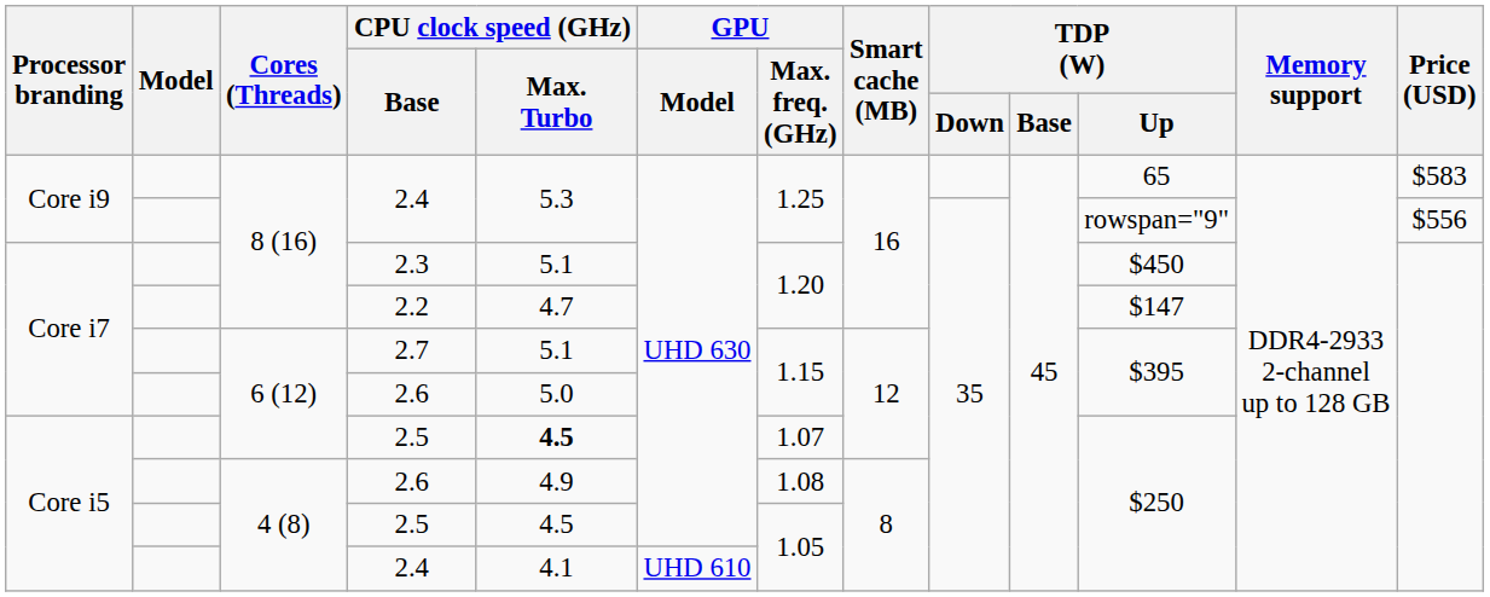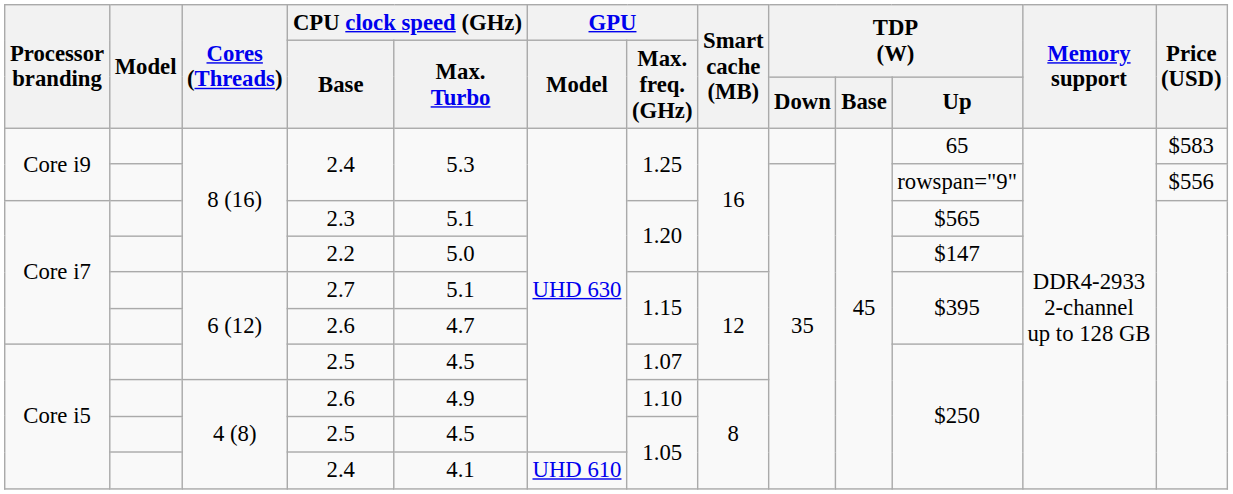2.3 | TDP (W) / Up: $450 -> $565
2.2 | CPU clock speed (GHz) / Max. Turbo: 4.7 -> 5.0
6 (12) / 2.6 | CPU clock speed (GHz) / Max. Turbo: 5.0 -> 4.7
6 (12) / 2.5 | CPU clock speed (GHz) / Max. Turbo: bold -> normal
4 (8) / 2.6 | GPU / Max. freq. (GHz): 1.08 -> 1.10
